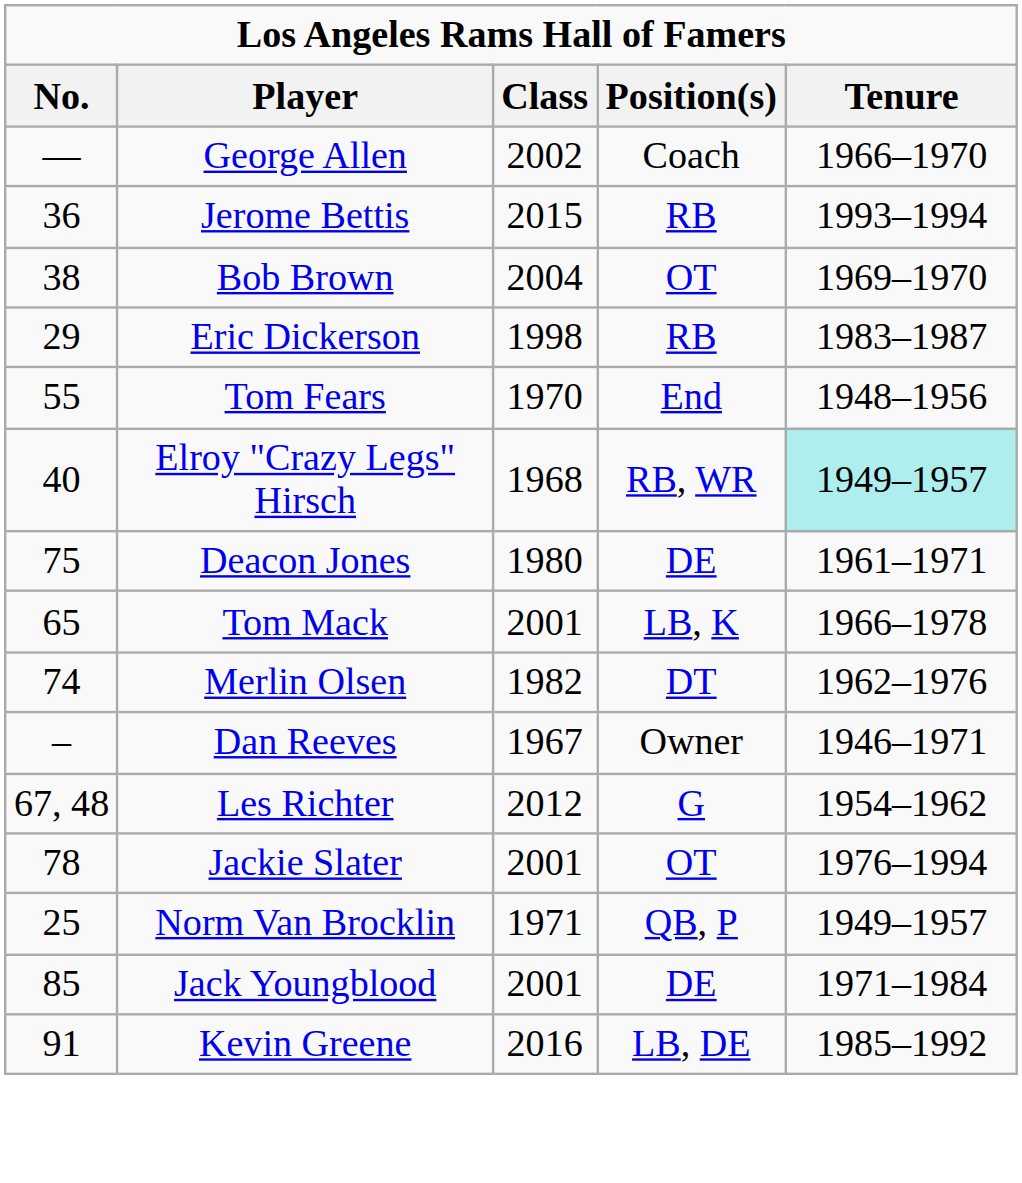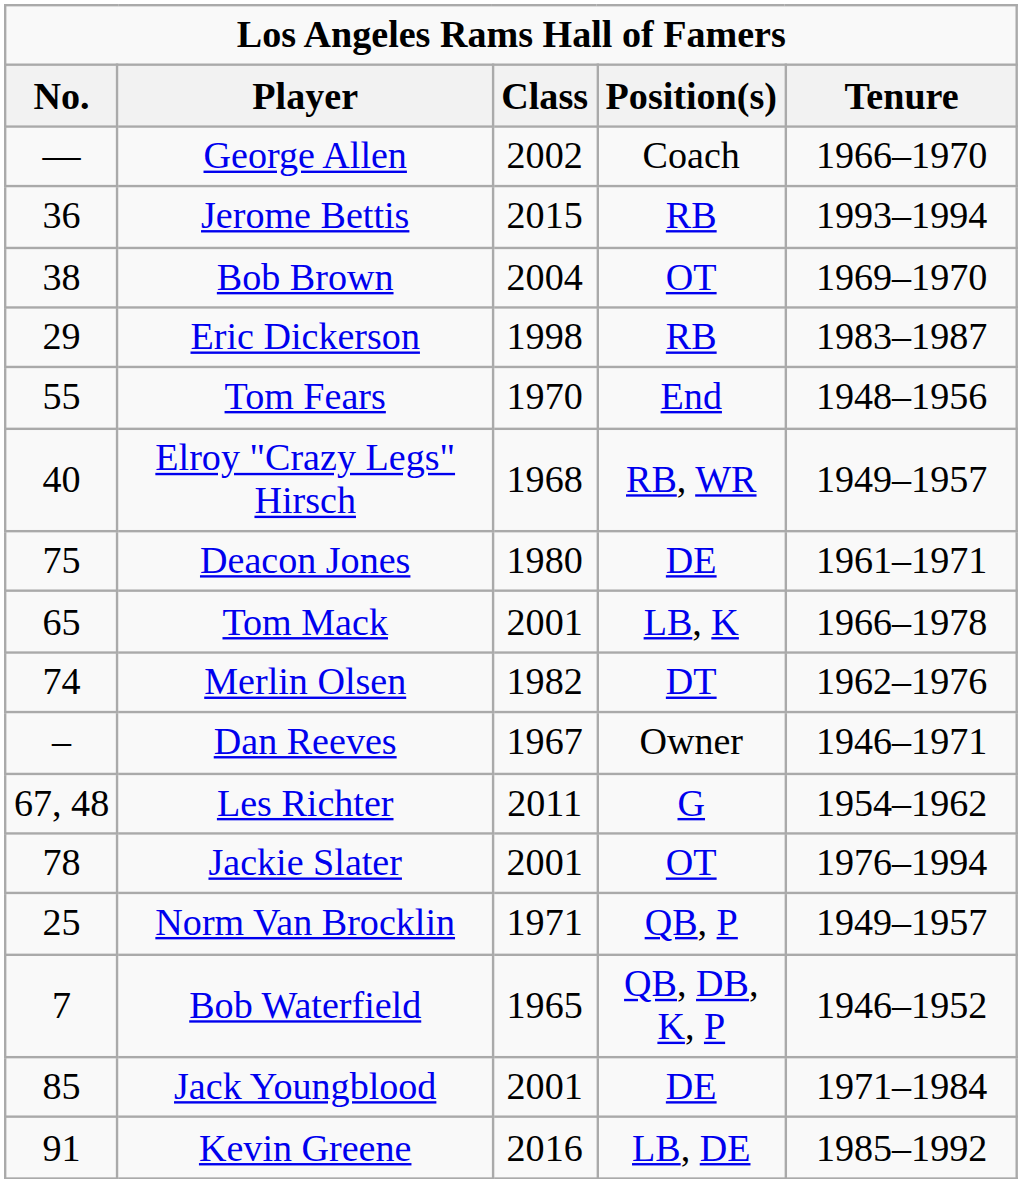Elroy "Crazy Legs" Hirsch | Tenure: paleturquoise background -> no background
Les Richter | Class: 2012 -> 2011
+ row: 7 | Bob Waterfield | 1965 | QB, DB, K, P | 1946–1952
